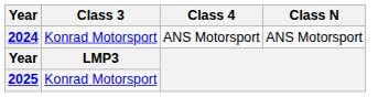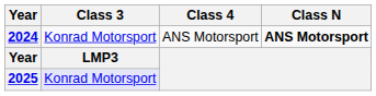2024 | Class N: normal -> bold
2025 | Class 3: no background -> lavender background
